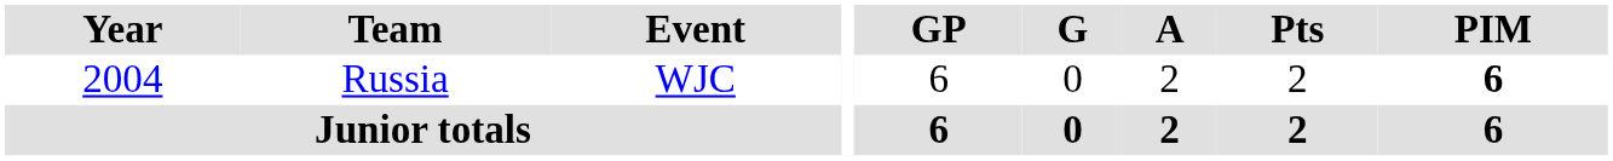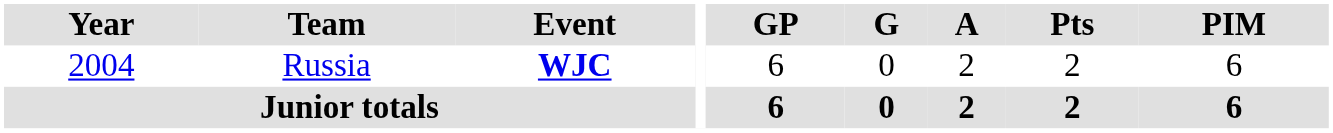Russia | Event: normal -> bold
Russia | PIM: bold -> normal
